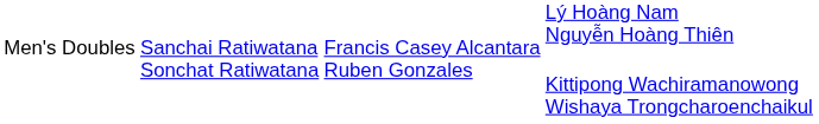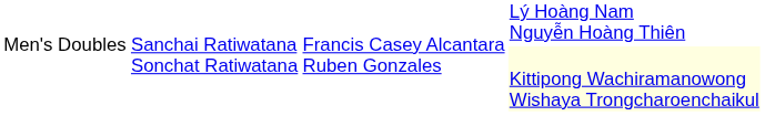row 2 | column 4: no background -> lightyellow background
